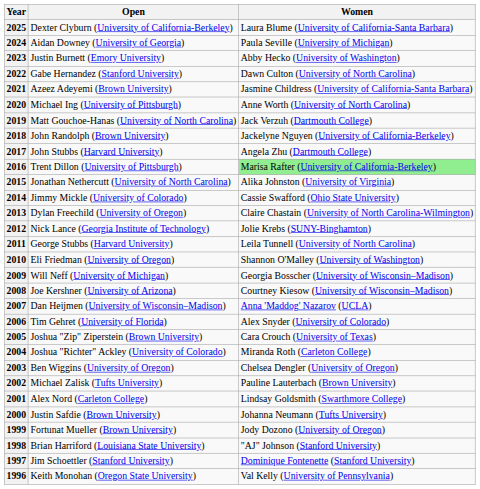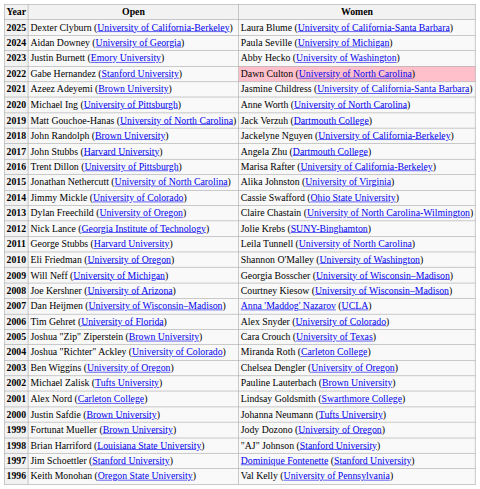2022 | Women: no background -> pink background
2016 | Women: lightgreen background -> no background
